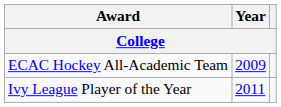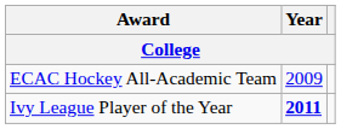Ivy League Player of the Year | Year: normal -> bold
